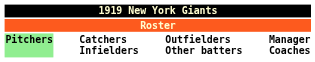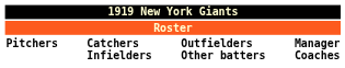Pitchers | column 1: lightgreen background -> no background
